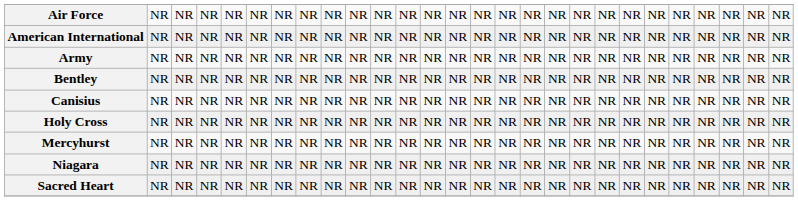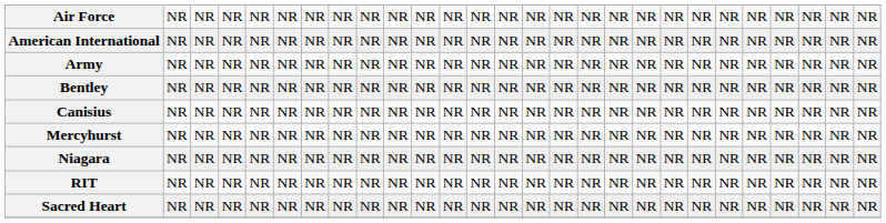- row: Holy Cross | NR | NR | NR | NR | NR | NR | NR | NR | NR | NR | NR | NR | NR | NR | NR | NR | NR | NR | NR | NR | NR | NR | NR | NR | NR | NR
+ row: RIT | NR | NR | NR | NR | NR | NR | NR | NR | NR | NR | NR | NR | NR | NR | NR | NR | NR | NR | NR | NR | NR | NR | NR | NR | NR | NR
